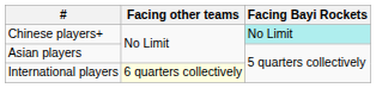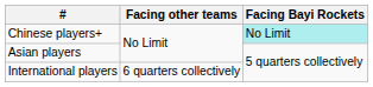International players | Facing other teams: lightyellow background -> no background
